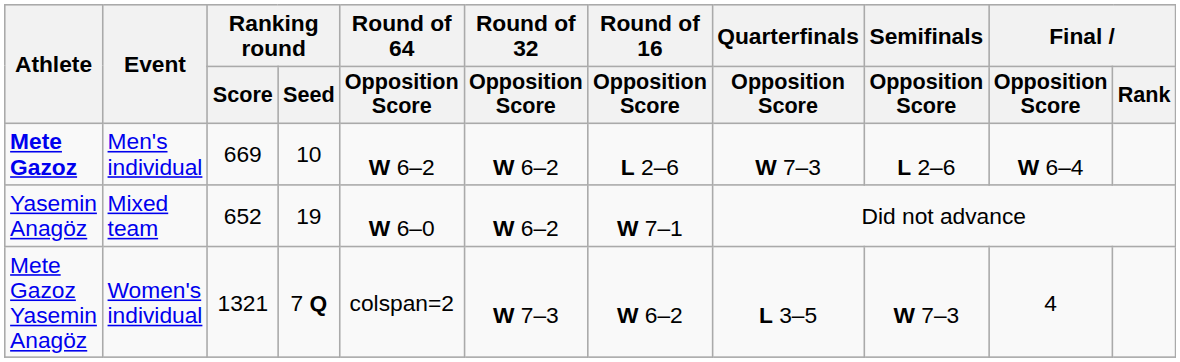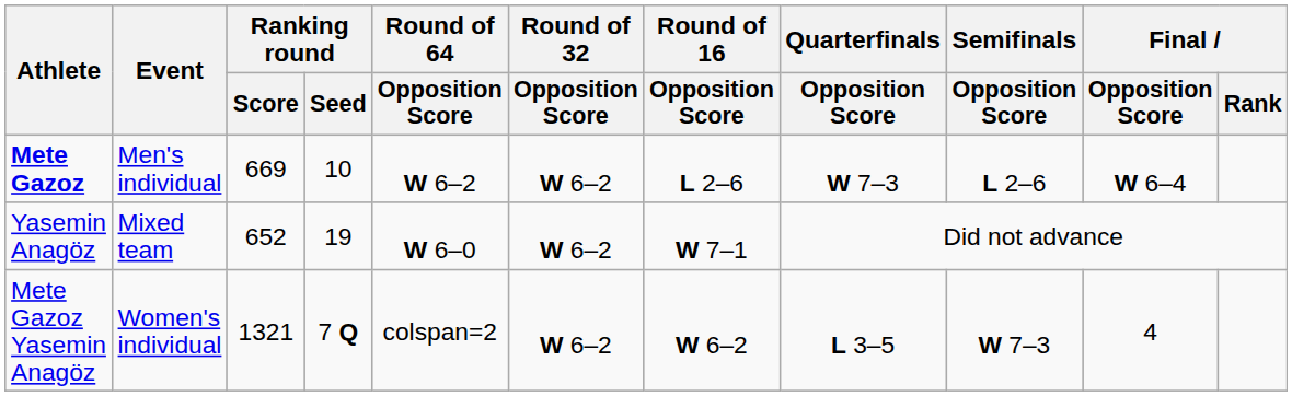Mete Gazoz Yasemin Anagöz | Round of 32 / Opposition Score: W 7–3 -> W 6–2
